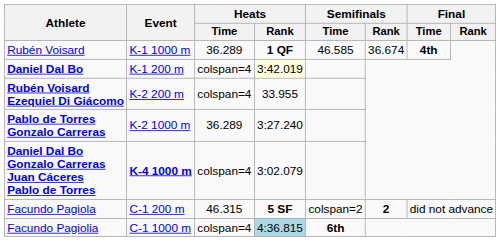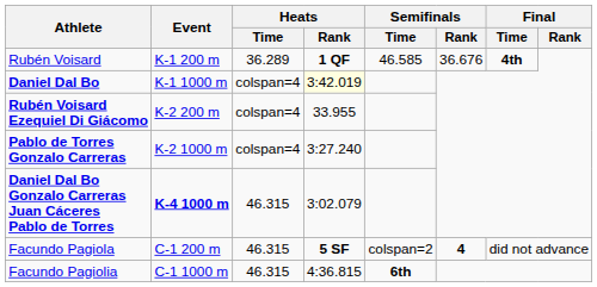Rubén Voisard | Event: K-1 1000 m -> K-1 200 m
Rubén Voisard | Semifinals / Rank: 36.674 -> 36.676
Daniel Dal Bo | Event: K-1 200 m -> K-1 1000 m
Pablo de Torres Gonzalo Carreras | Heats / Time: 36.289 -> colspan=4
Daniel Dal Bo Gonzalo Carreras Juan Cáceres Pablo de Torres | Heats / Time: colspan=4 -> 46.315
Facundo Pagiola | Semifinals / Rank: 2 -> 4
Facundo Pagiolia | Heats / Time: colspan=4 -> 46.315
Facundo Pagiolia | Heats / Rank: lightblue background -> no background
